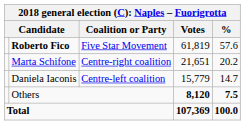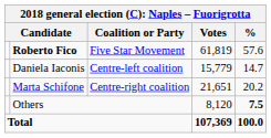rows swapped: Marta Schifone <-> Daniela Iaconis
Others | Votes: bold -> normal
